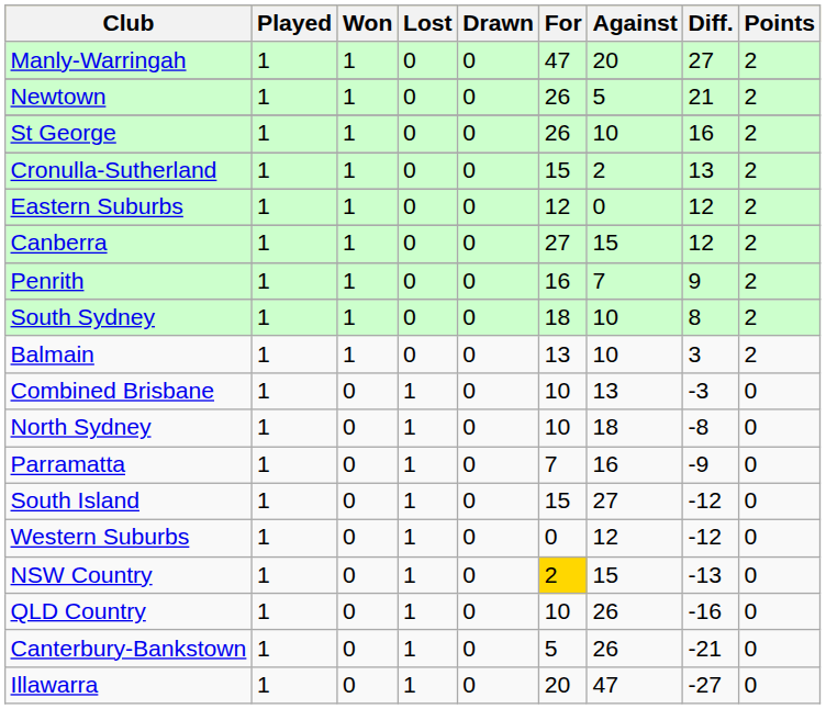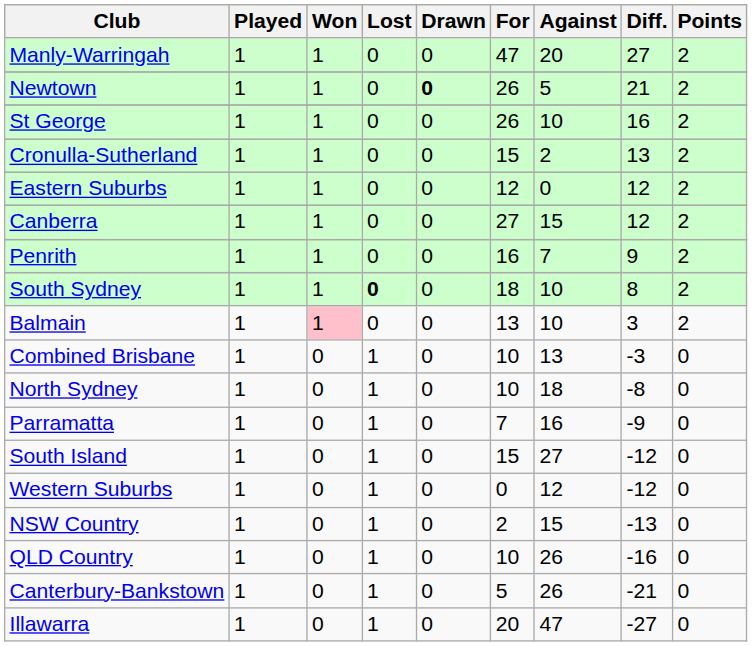Newtown | Drawn: normal -> bold
South Sydney | Lost: normal -> bold
Balmain | Won: no background -> pink background
NSW Country | For: gold background -> no background
